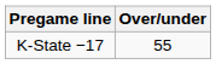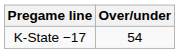K-State −17 | Over/under: 55 -> 54
